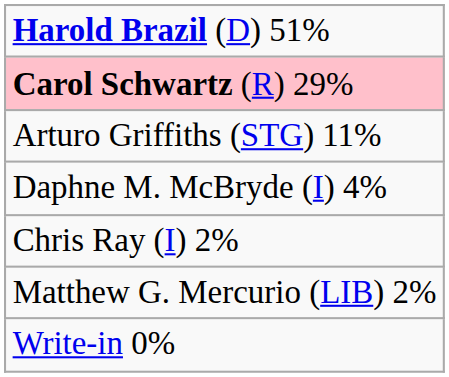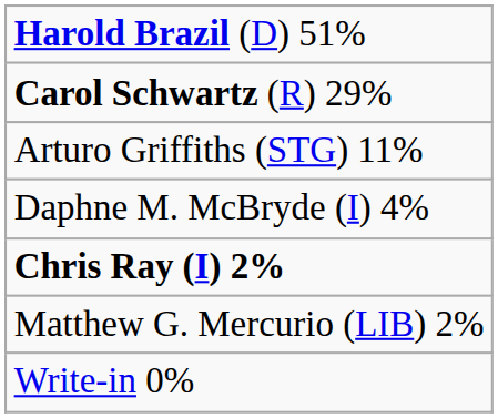row 2 | column 1: pink background -> no background
row 5 | column 1: normal -> bold
